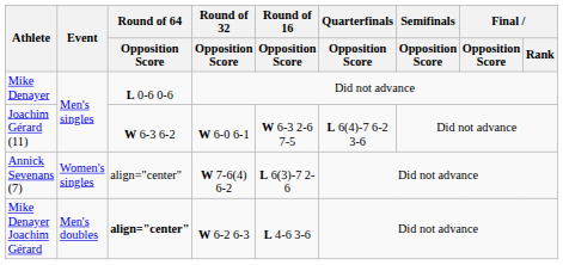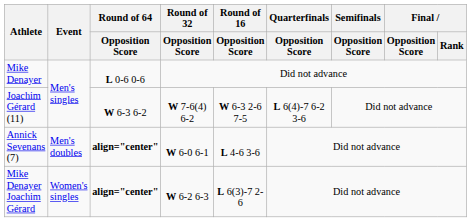Joachim Gérard (11) | Round of 32 / Opposition Score: W 6-0 6-1 -> W 7-6(4) 6-2
Annick Sevenans (7) | Event: Women's singles -> Men's doubles
Annick Sevenans (7) | Round of 64 / Opposition Score: normal -> bold
Annick Sevenans (7) | Round of 32 / Opposition Score: W 7-6(4) 6-2 -> W 6-0 6-1
Annick Sevenans (7) | Round of 16 / Opposition Score: L 6(3)-7 2-6 -> L 4-6 3-6
Mike Denayer Joachim Gérard | Event: Men's doubles -> Women's singles
Mike Denayer Joachim Gérard | Round of 16 / Opposition Score: L 4-6 3-6 -> L 6(3)-7 2-6
